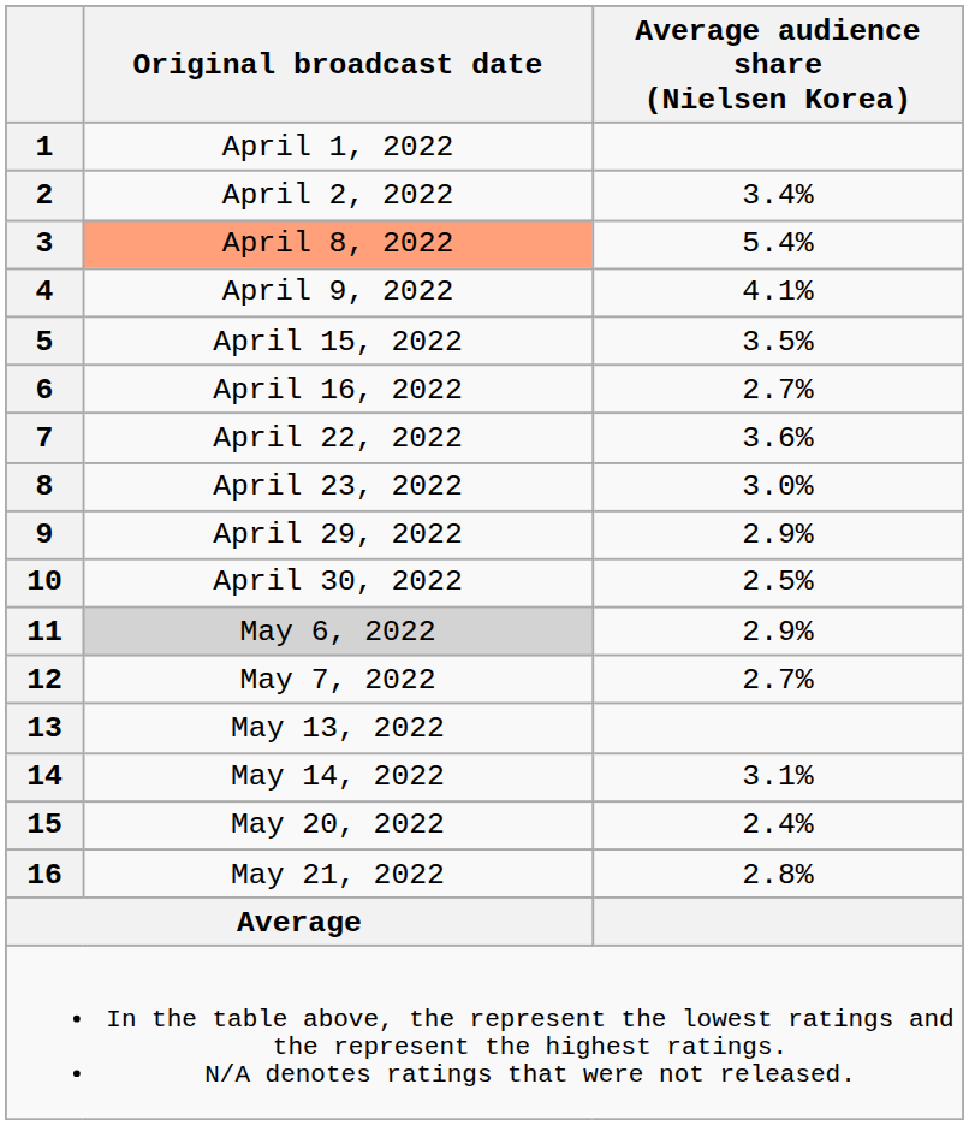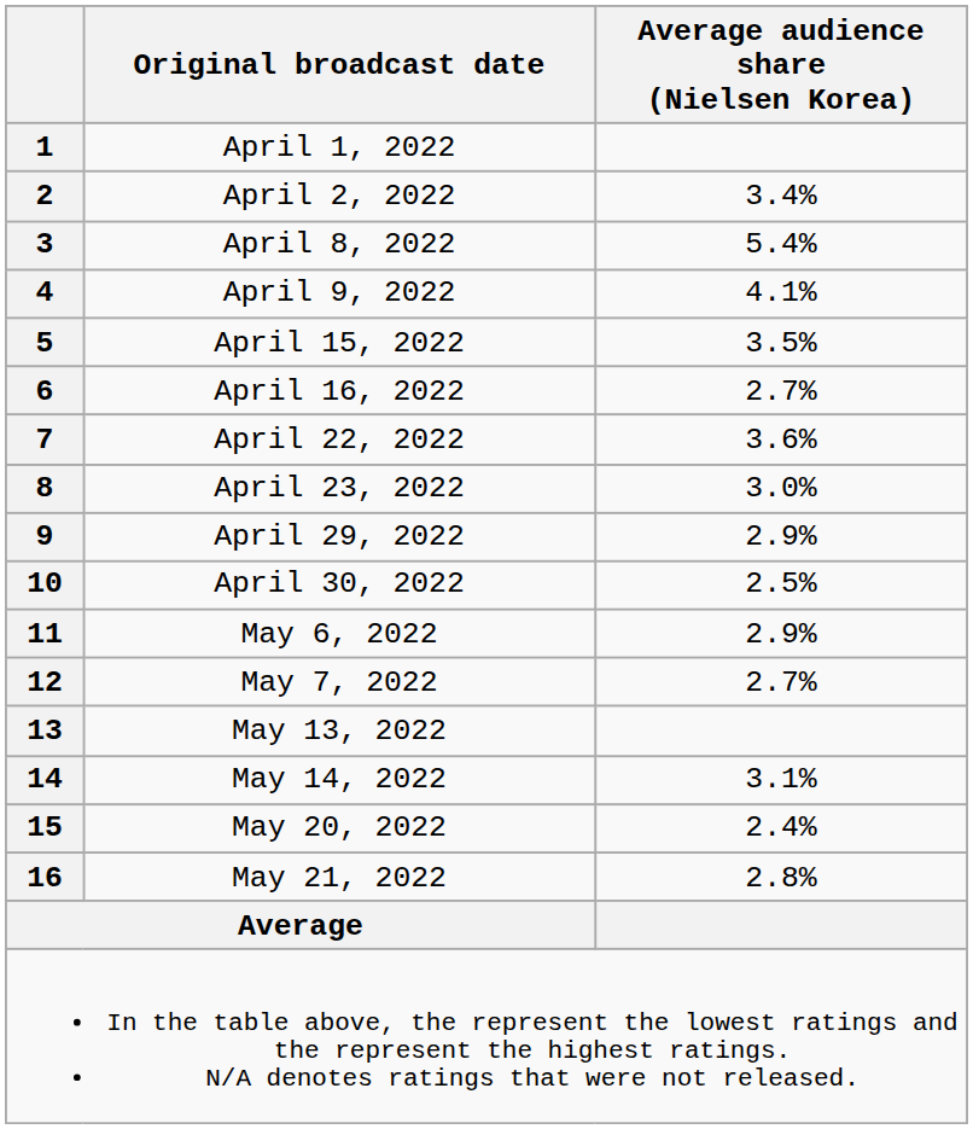3 | Original broadcast date: lightsalmon background -> no background
11 | Original broadcast date: lightgrey background -> no background
